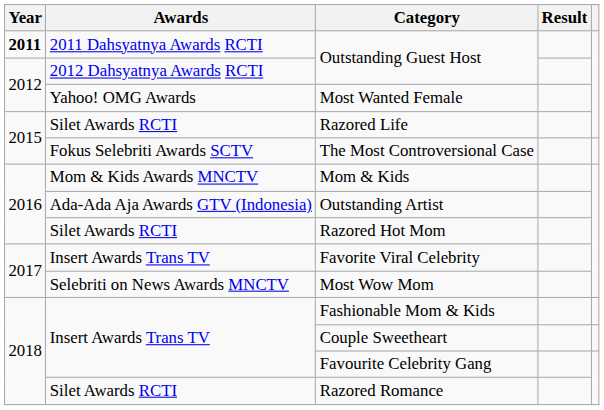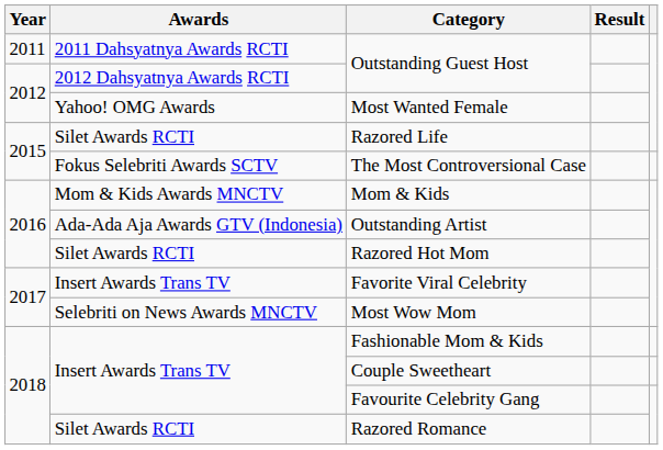2011 Dahsyatnya Awards RCTI / Outstanding Guest Host | Year: bold -> normal
